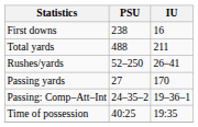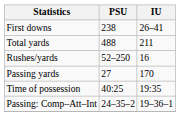First downs | IU: 16 -> 26–41
Rushes/yards | IU: 26–41 -> 16
rows swapped: Passing: Comp–Att–Int <-> Time of possession
